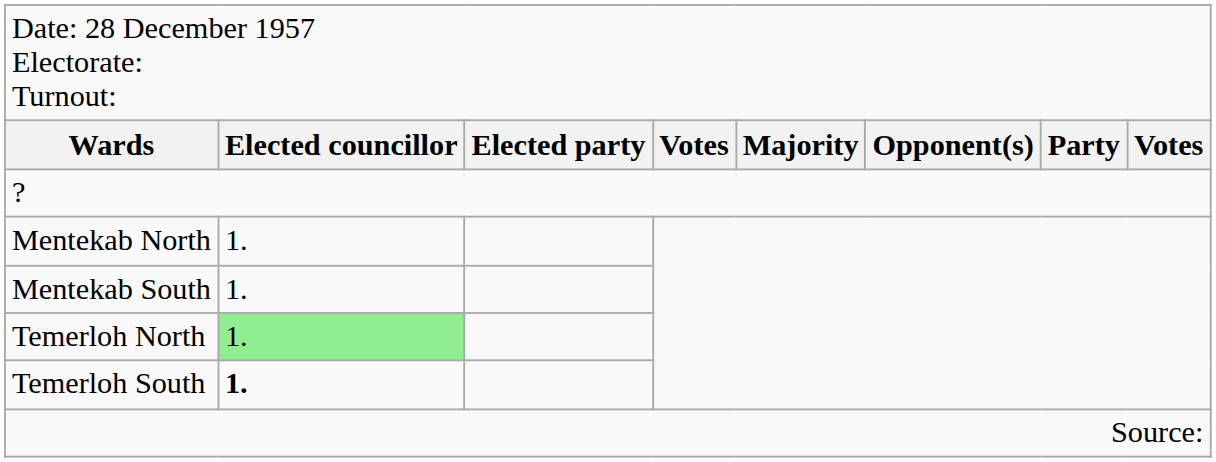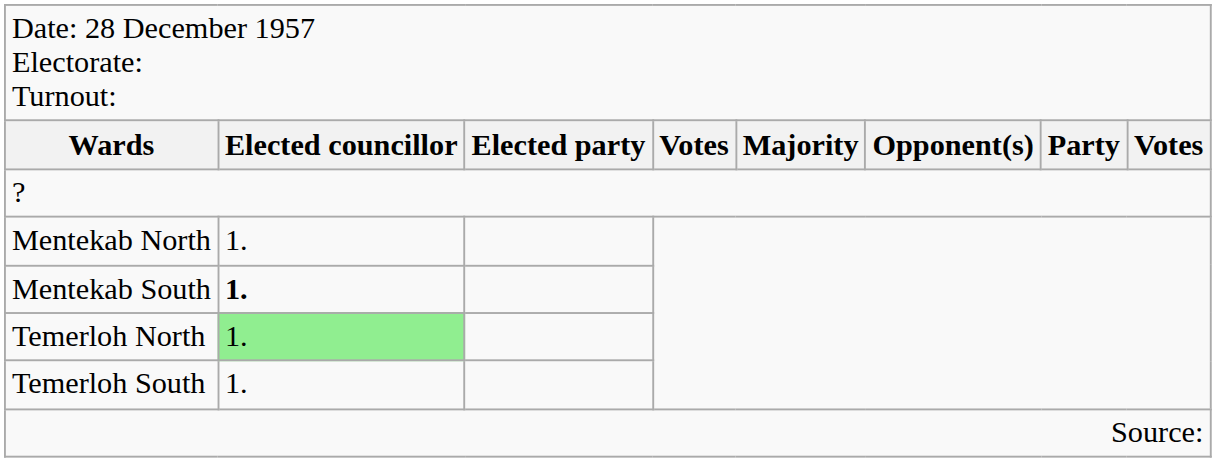Mentekab South | column 2: normal -> bold
Temerloh South | column 2: bold -> normal
